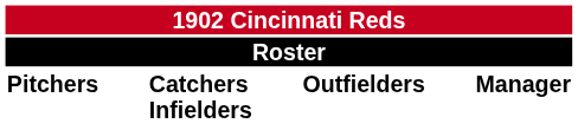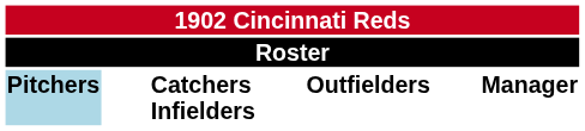Pitchers | column 1: no background -> lightblue background
